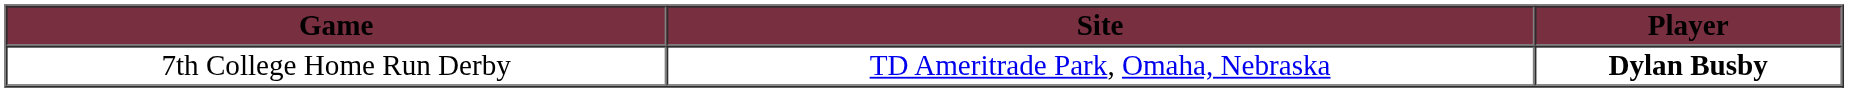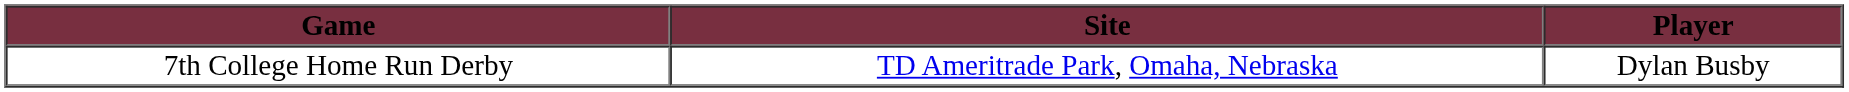7th College Home Run Derby | Player: bold -> normal
